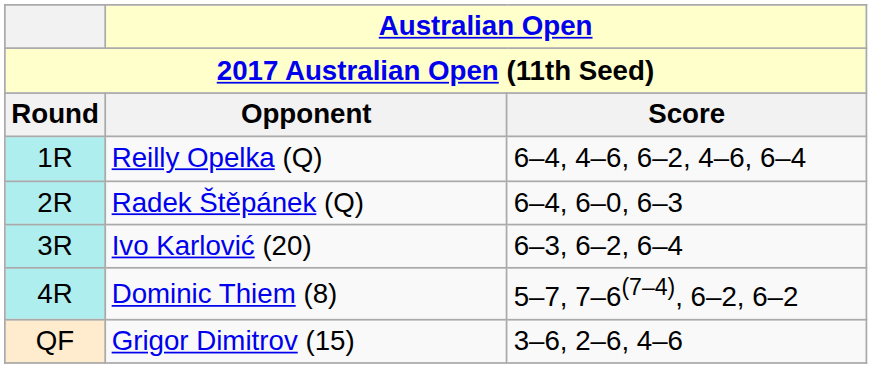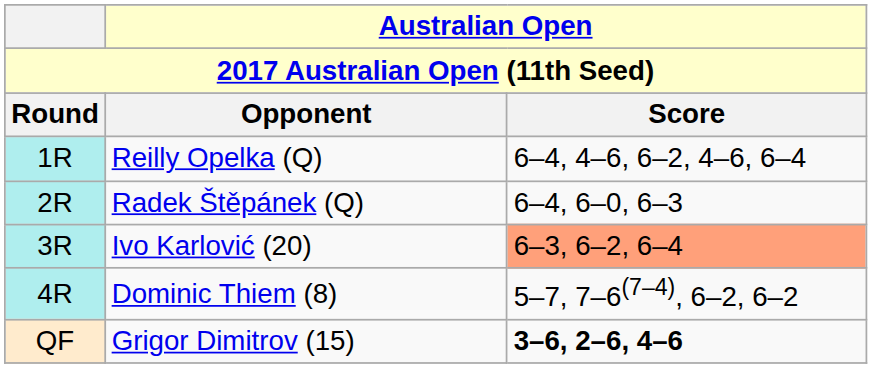Ivo Karlović (20) | Australian Open / Score: no background -> lightsalmon background
Grigor Dimitrov (15) | Australian Open / Score: normal -> bold
